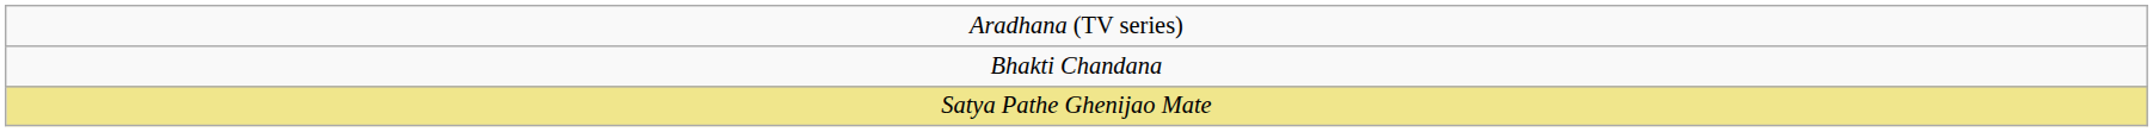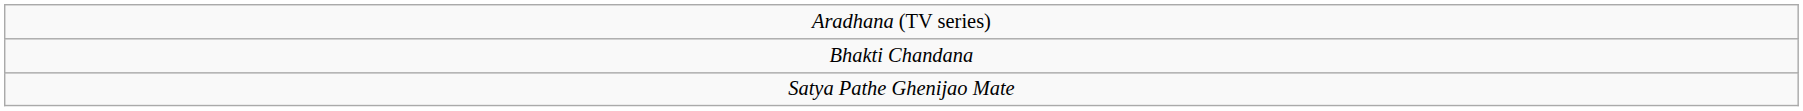row 3 | column 1: khaki background -> no background
